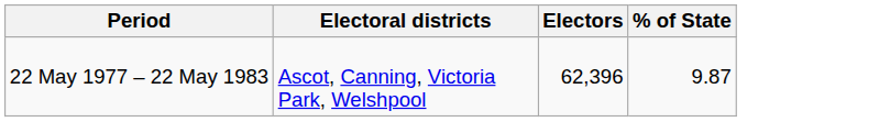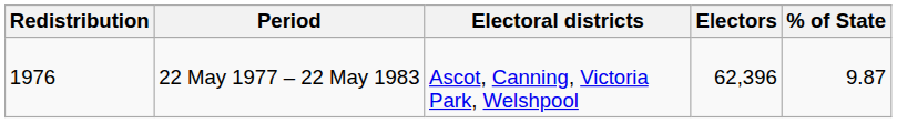+ column: Redistribution | 1976
